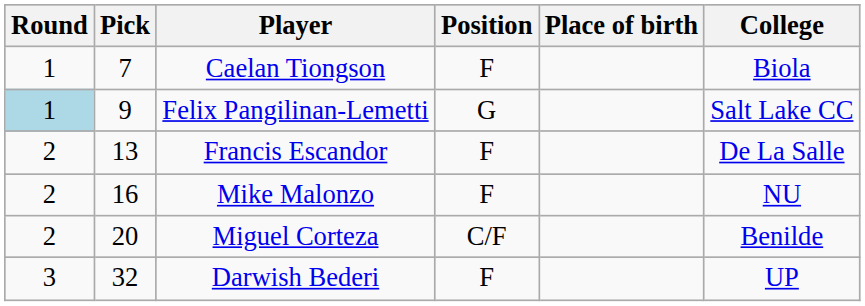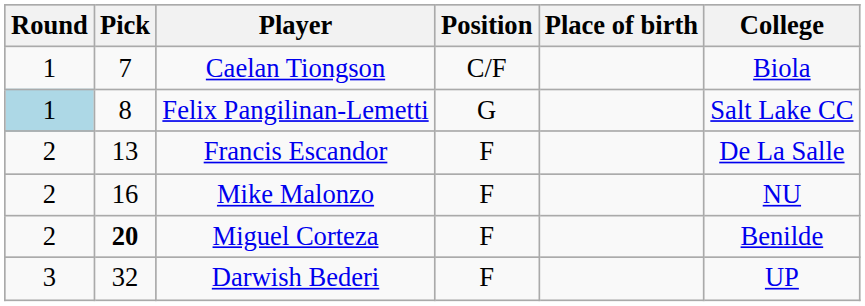Caelan Tiongson | Position: F -> C/F
Felix Pangilinan-Lemetti | Pick: 9 -> 8
Miguel Corteza | Pick: normal -> bold
Miguel Corteza | Position: C/F -> F
